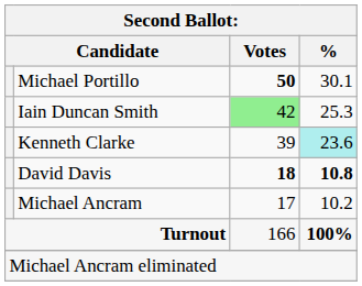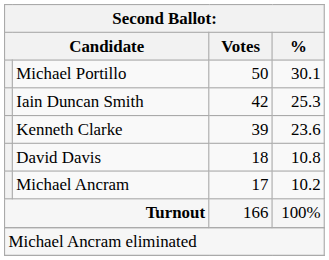Michael Portillo | Votes: bold -> normal
Iain Duncan Smith | Votes: lightgreen background -> no background
Kenneth Clarke | %: paleturquoise background -> no background
David Davis | Votes: bold -> normal
David Davis | %: bold -> normal
Turnout | %: bold -> normal
